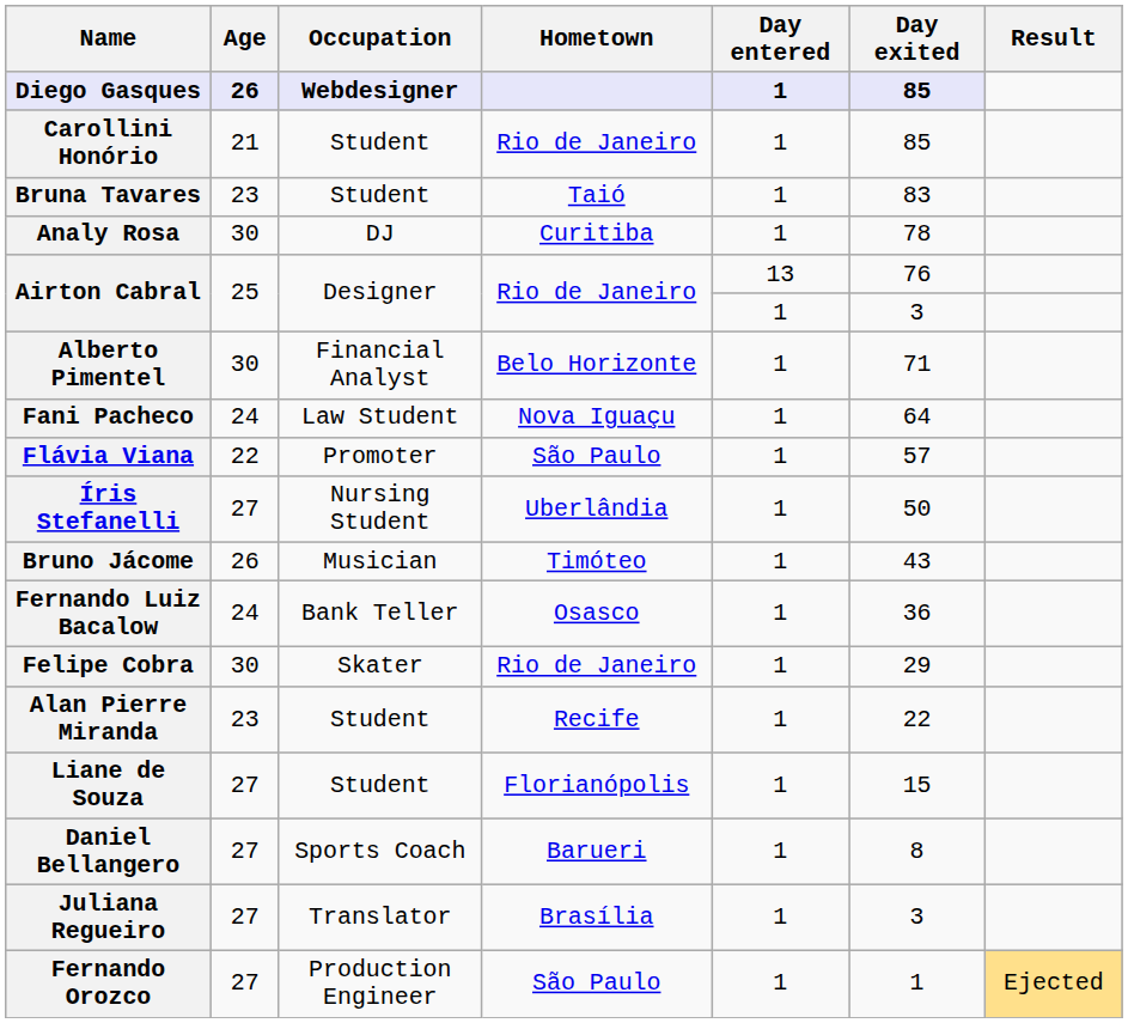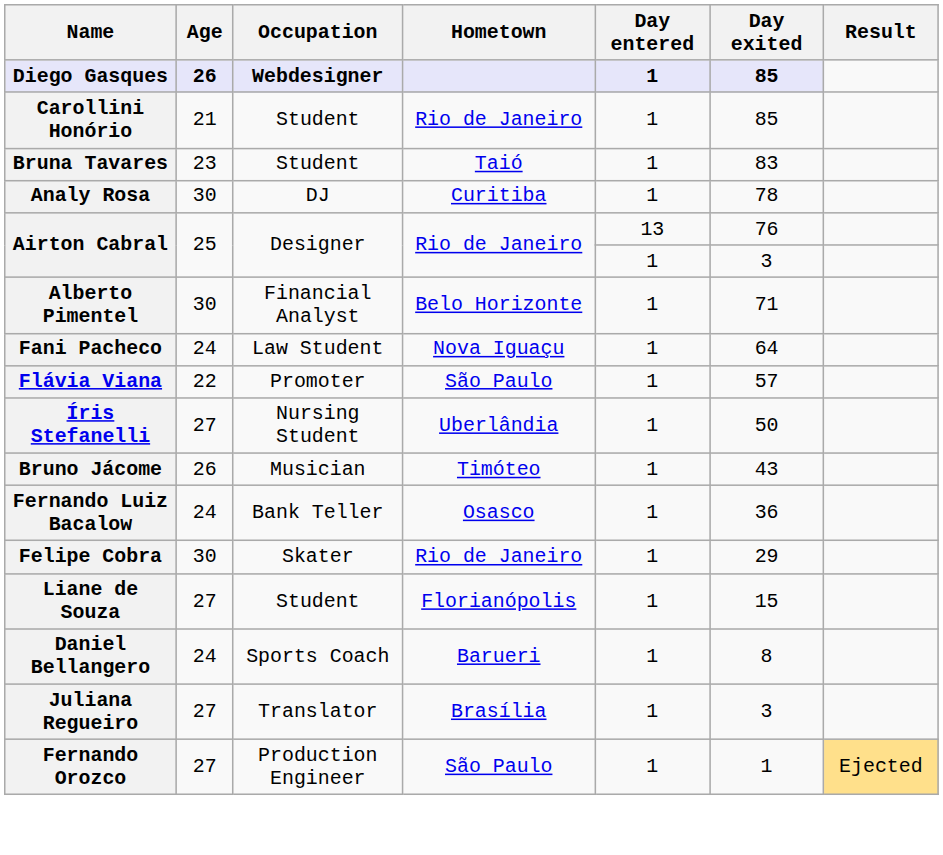- row: Alan Pierre Miranda | 23 | Student | Recife | 1 | 22
Daniel Bellangero | Age: 27 -> 24
